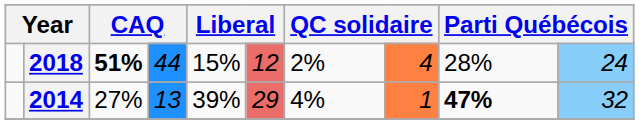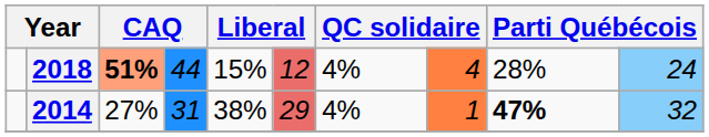2018 | column 3: no background -> lightsalmon background
2018 | column 7: 2% -> 4%
2014 | column 4: 13 -> 31
2014 | column 5: 39% -> 38%
